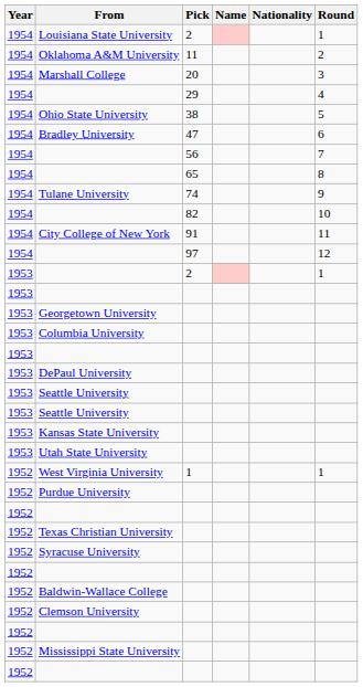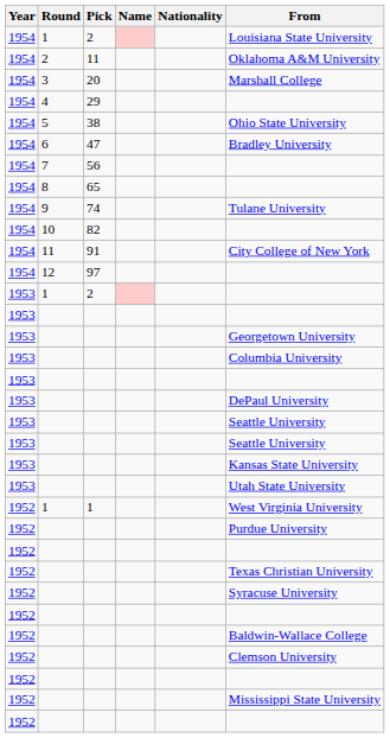columns swapped: Round <-> From
